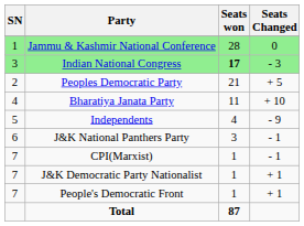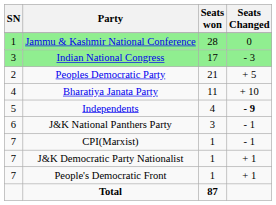Indian National Congress | Seats won: bold -> normal
Independents | Seats Changed: normal -> bold
